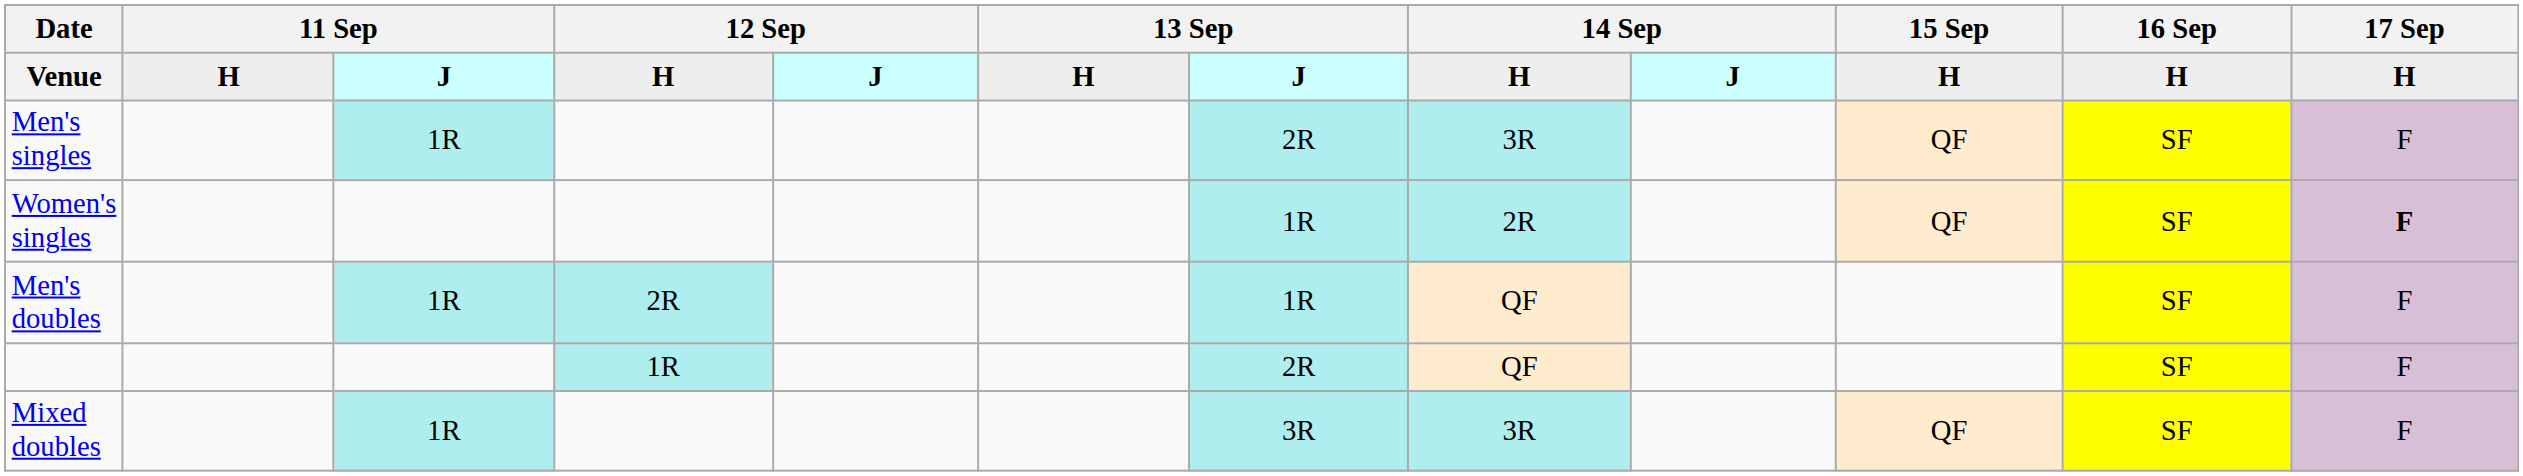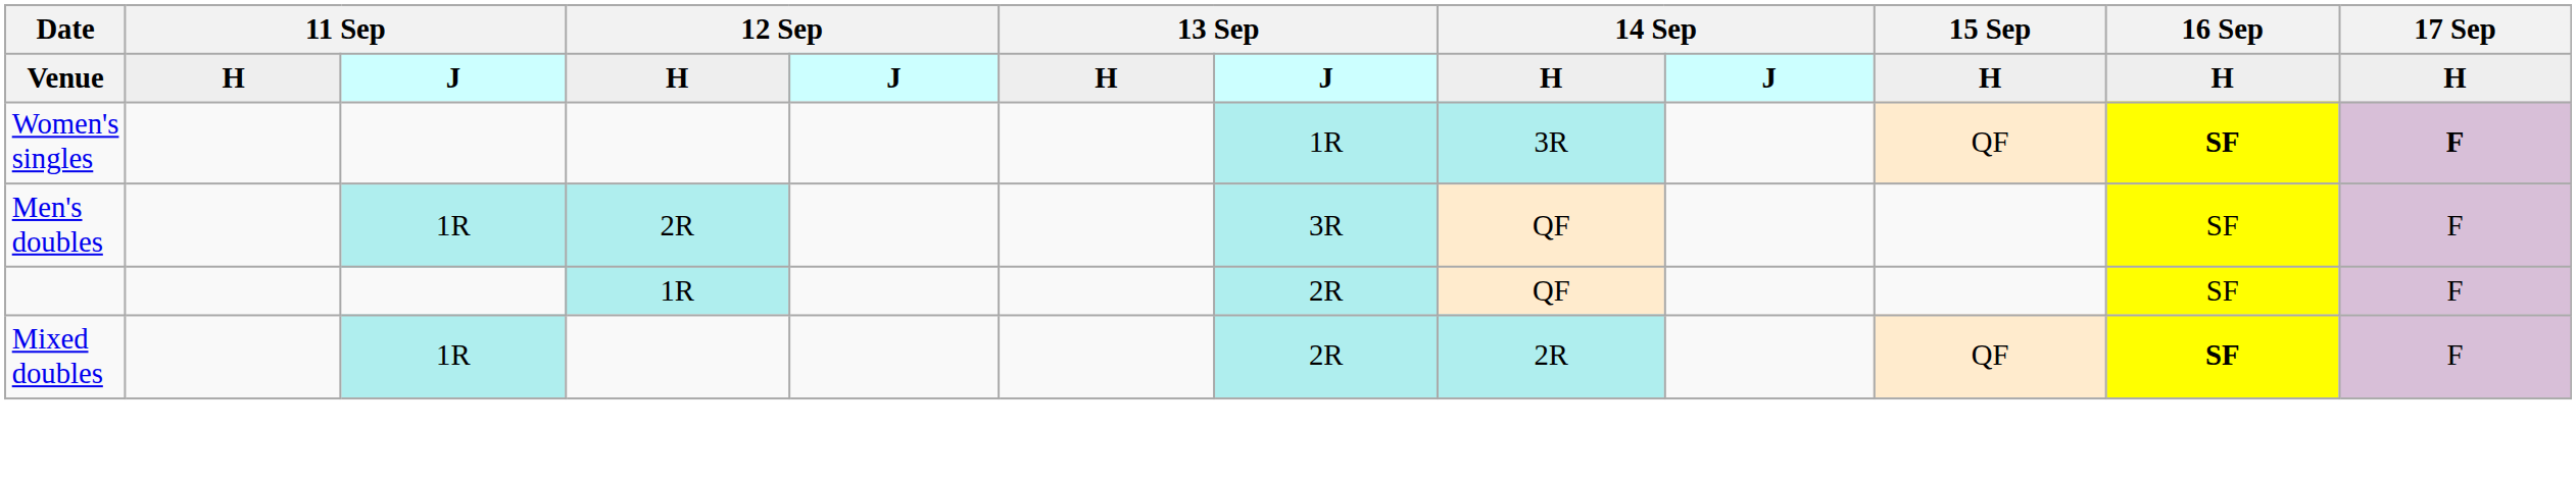- row: Men's singles | 1R | 2R | 3R | QF | SF | F
Women's singles | 14 Sep / H: 2R -> 3R
Women's singles | 16 Sep / H: normal -> bold
Men's doubles | 13 Sep / J: 1R -> 3R
Mixed doubles | 13 Sep / J: 3R -> 2R
Mixed doubles | 14 Sep / H: 3R -> 2R
Mixed doubles | 16 Sep / H: normal -> bold
